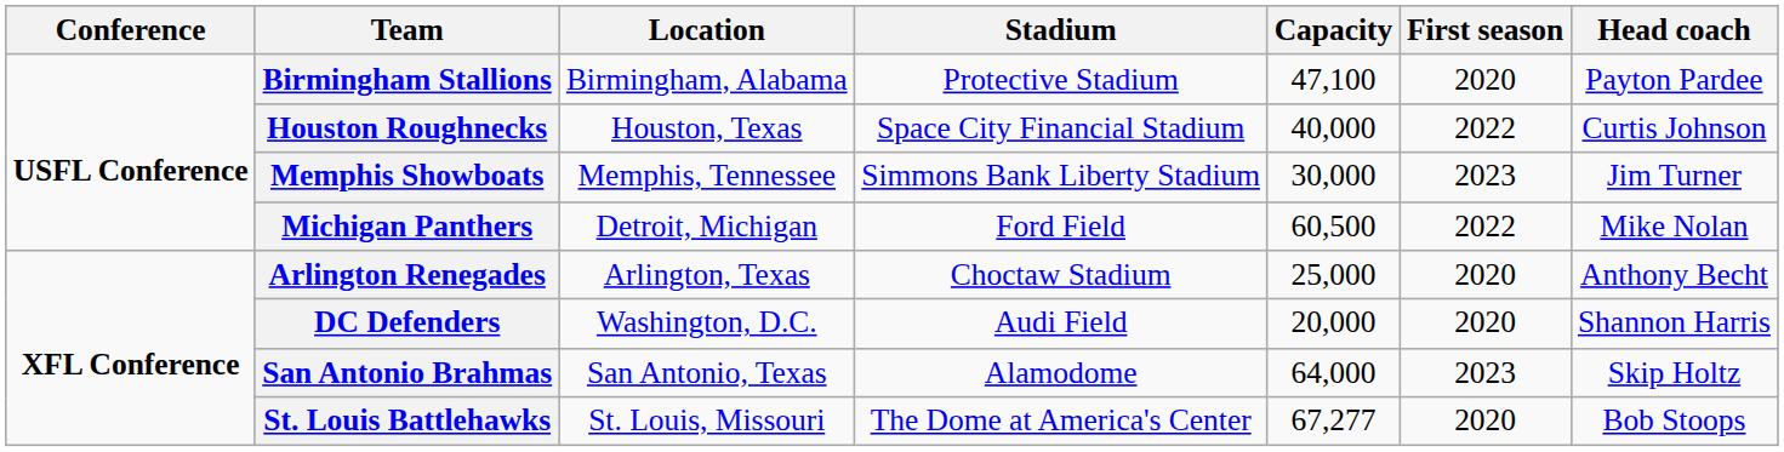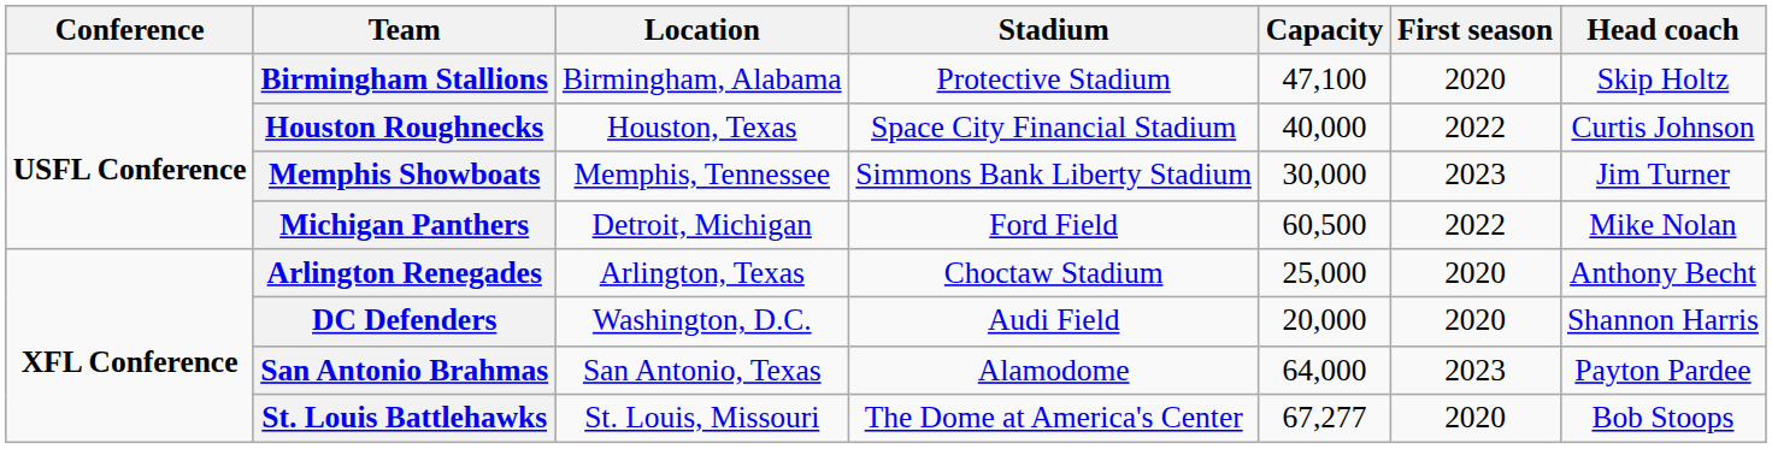Birmingham Stallions | Head coach: Payton Pardee -> Skip Holtz
San Antonio Brahmas | Head coach: Skip Holtz -> Payton Pardee
